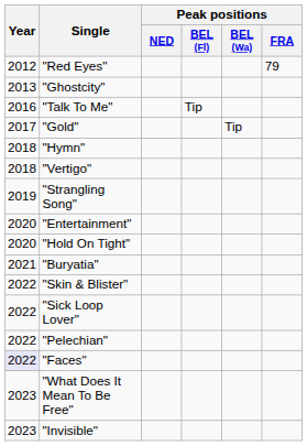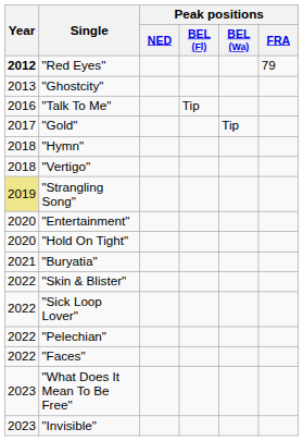"Red Eyes" | Year: normal -> bold
"Strangling Song" | Year: no background -> khaki background
"Faces" | Year: lavender background -> no background
